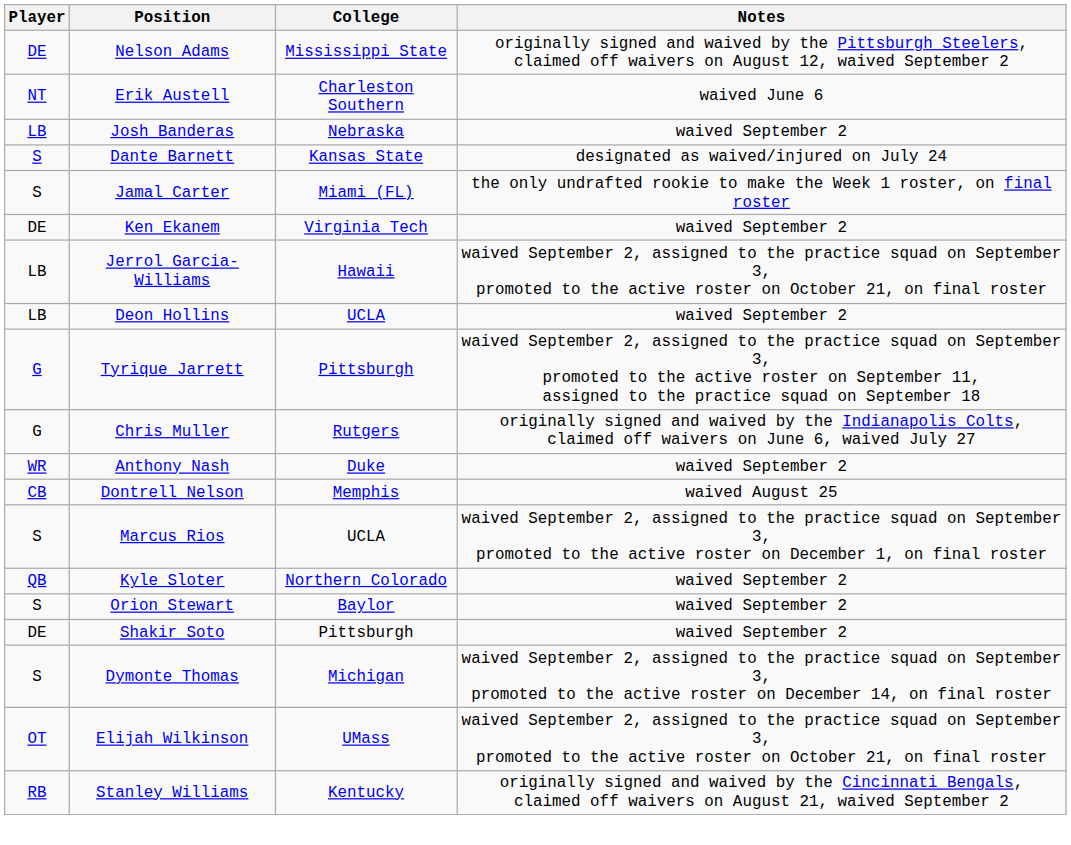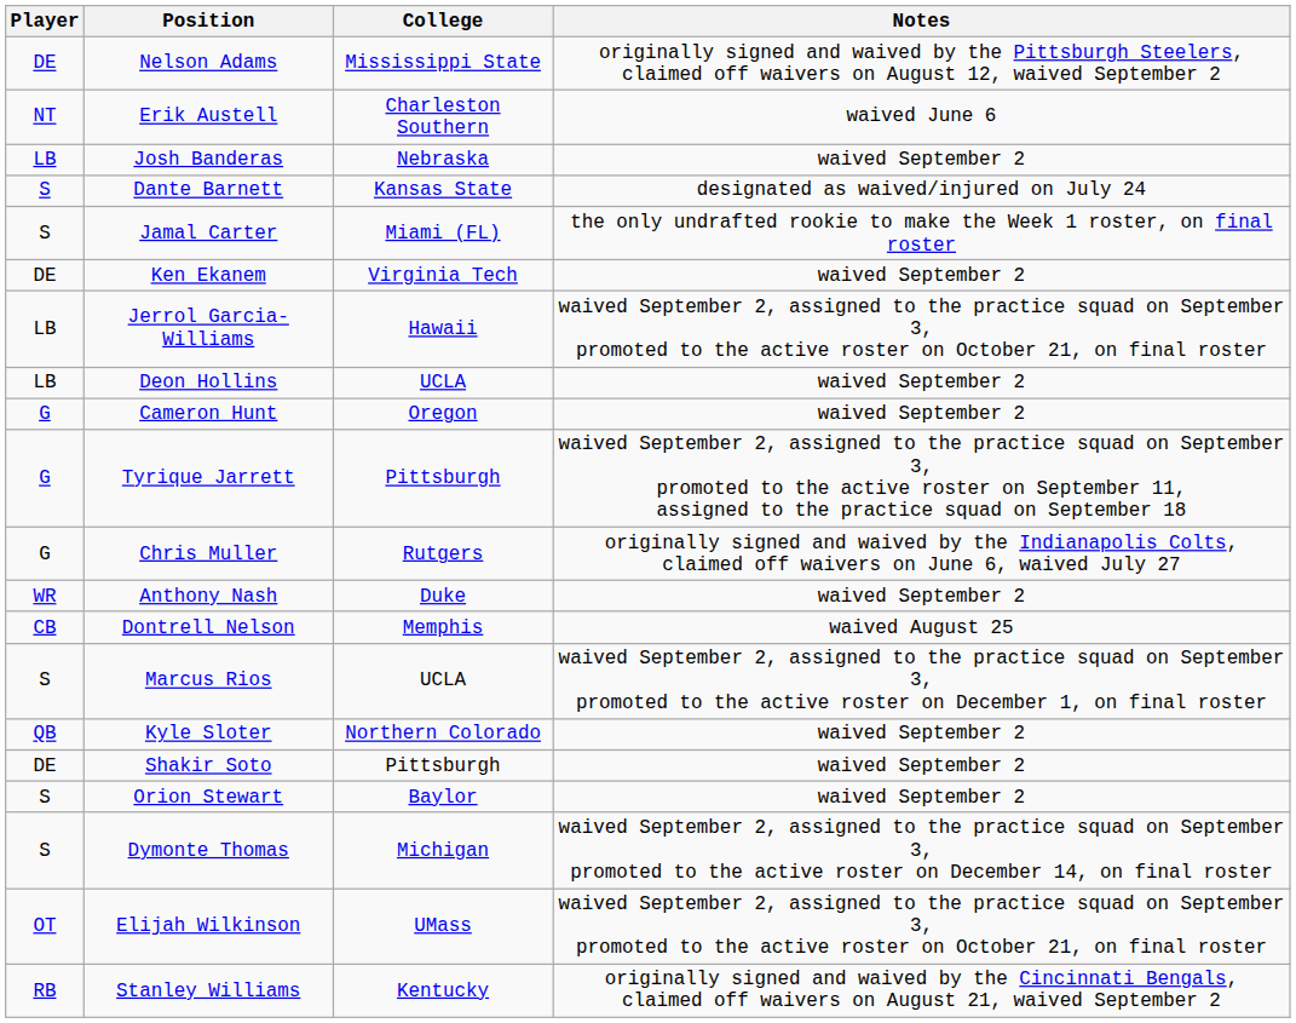+ row: G | Cameron Hunt | Oregon | waived September 2
rows swapped: Shakir Soto <-> Orion Stewart
